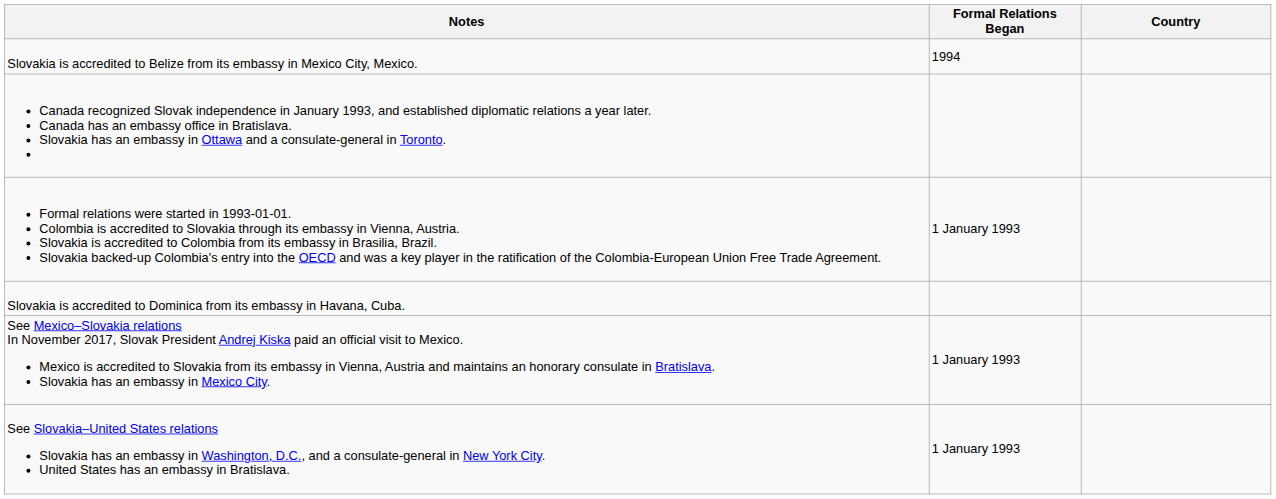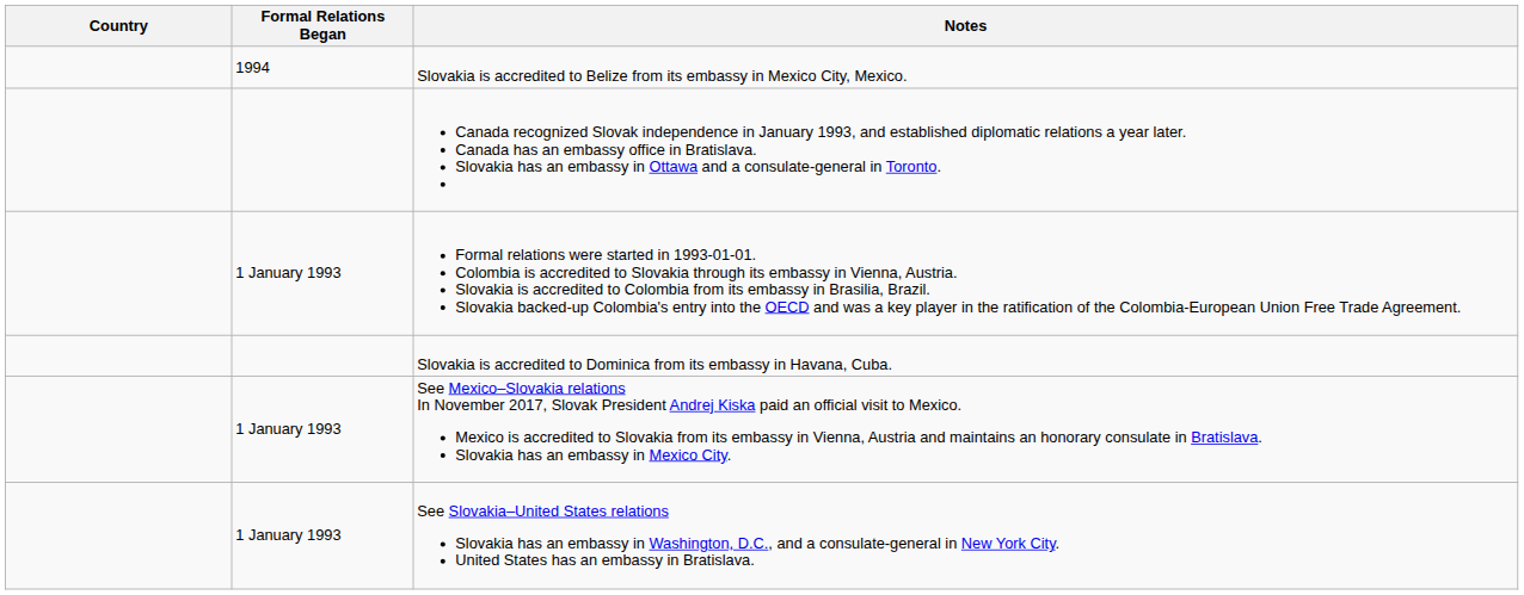columns swapped: Country <-> Notes
